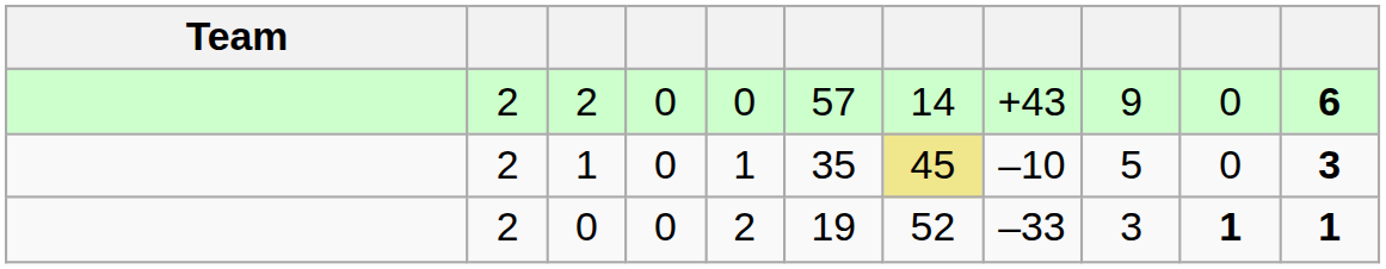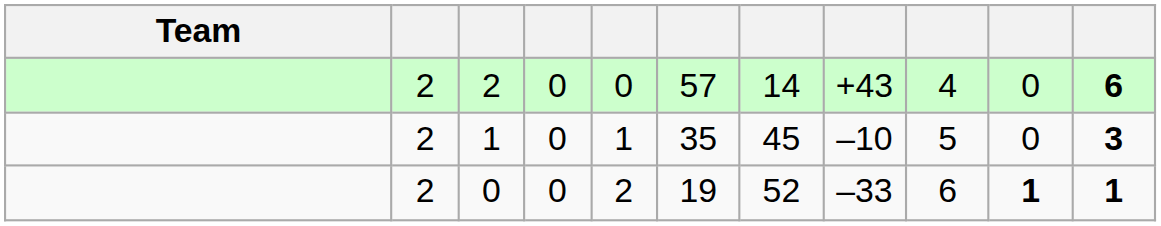row 2 | column 9: 9 -> 4
row 3 | column 7: khaki background -> no background
row 4 | column 9: 3 -> 6
